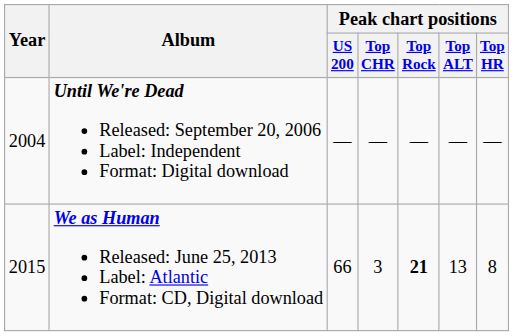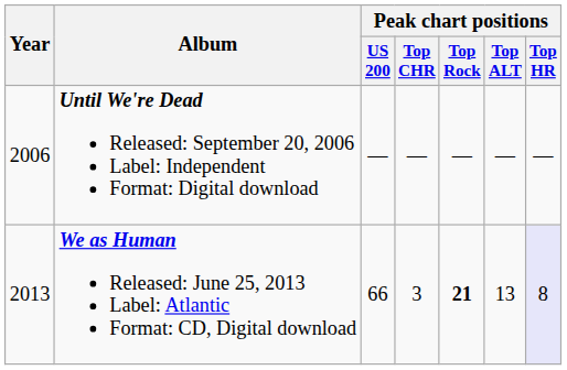row 3 | Year: 2004 -> 2006
row 4 | Year: 2015 -> 2013
row 4 | Peak chart positions / Top HR: no background -> lavender background
